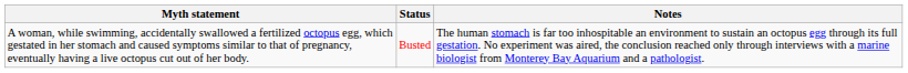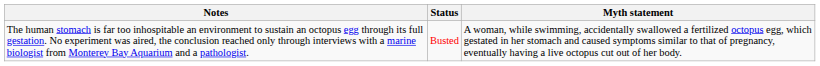columns swapped: Myth statement <-> Notes
